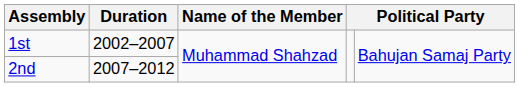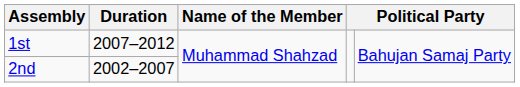1st | Duration: 2002–2007 -> 2007–2012
2nd | Duration: 2007–2012 -> 2002–2007
